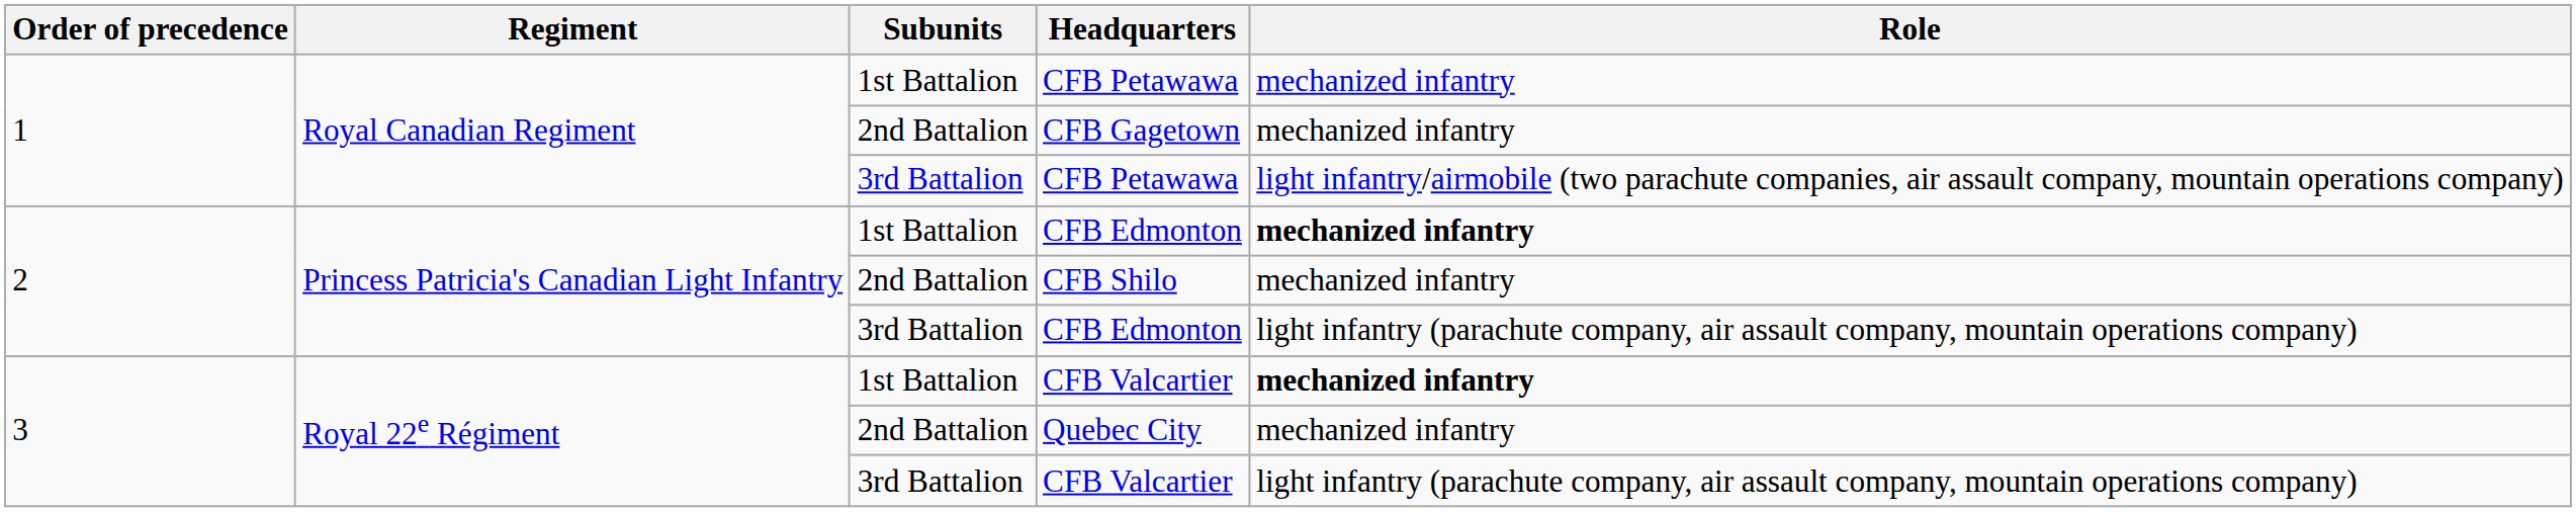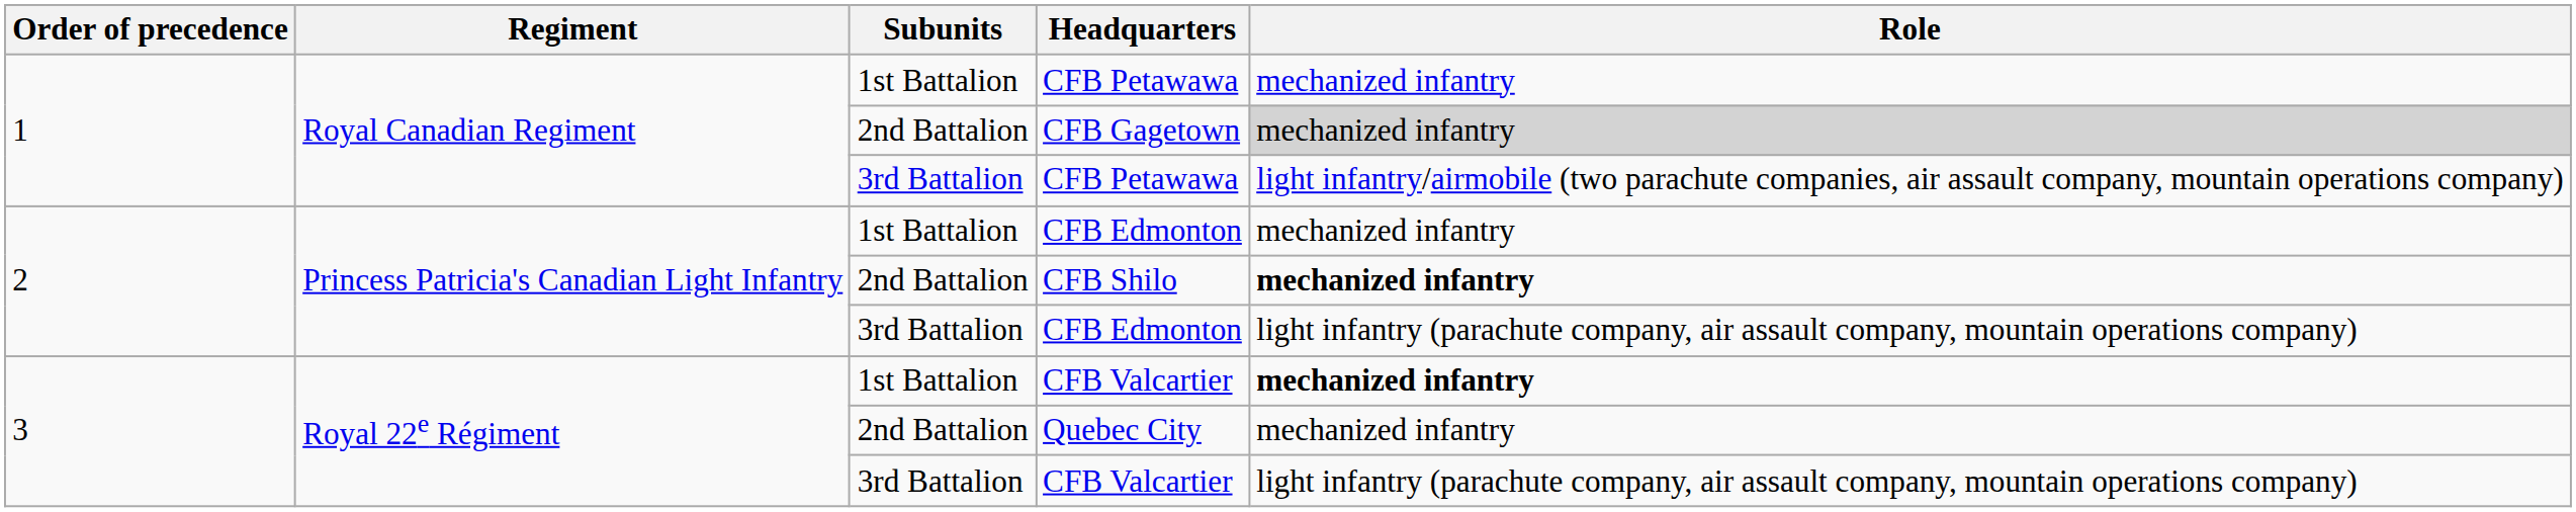CFB Gagetown | Role: no background -> lightgrey background
1st Battalion / CFB Edmonton | Role: bold -> normal
CFB Shilo | Role: normal -> bold
